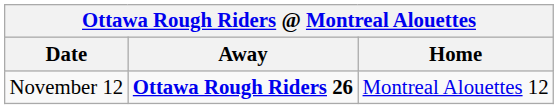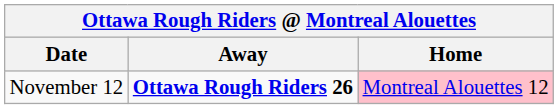November 12 | Home: no background -> pink background
